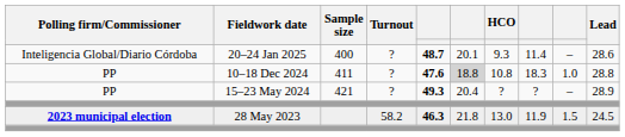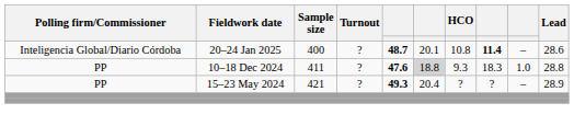20–24 Jan 2025 | HCO: 9.3 -> 10.8
20–24 Jan 2025 | column 8: normal -> bold
10–18 Dec 2024 | HCO: 10.8 -> 9.3
- row: 2023 municipal election | 28 May 2023 | 58.2 | 46.3 | 21.8 | 13.0 | 11.9 | 1.5 | 24.5
